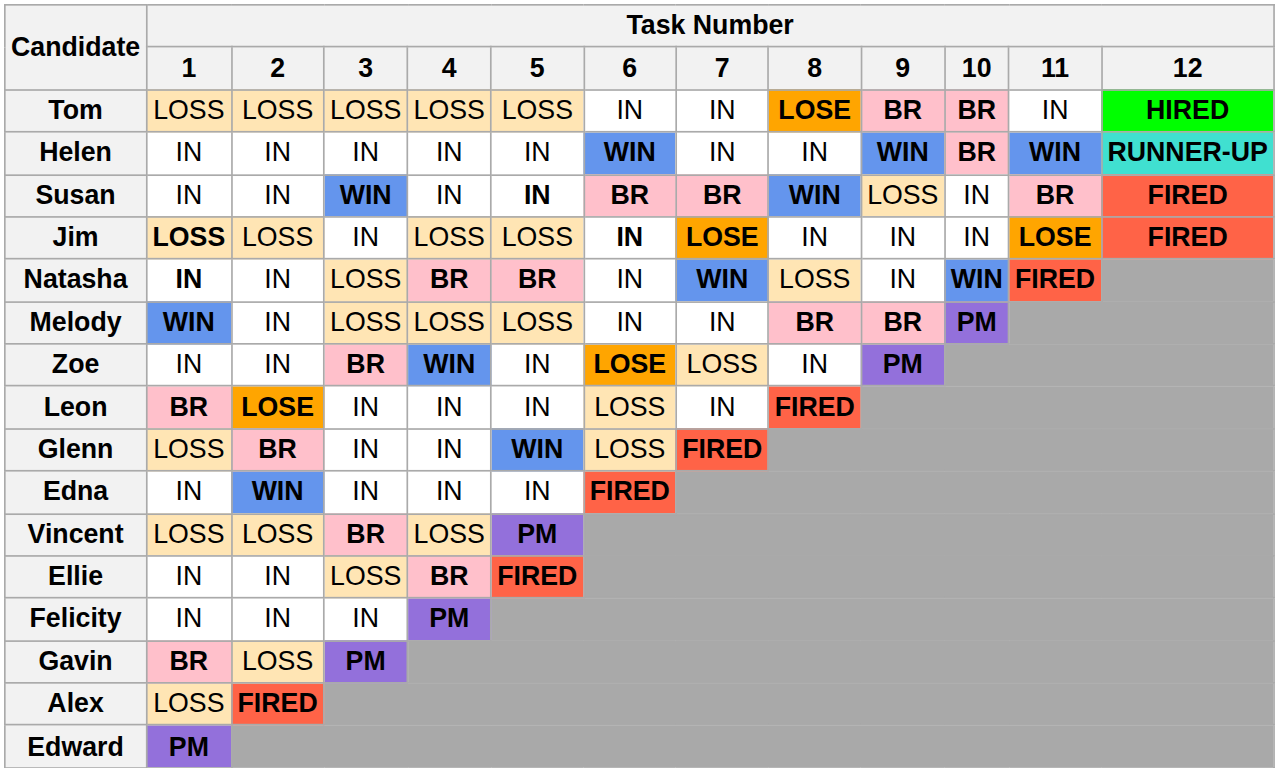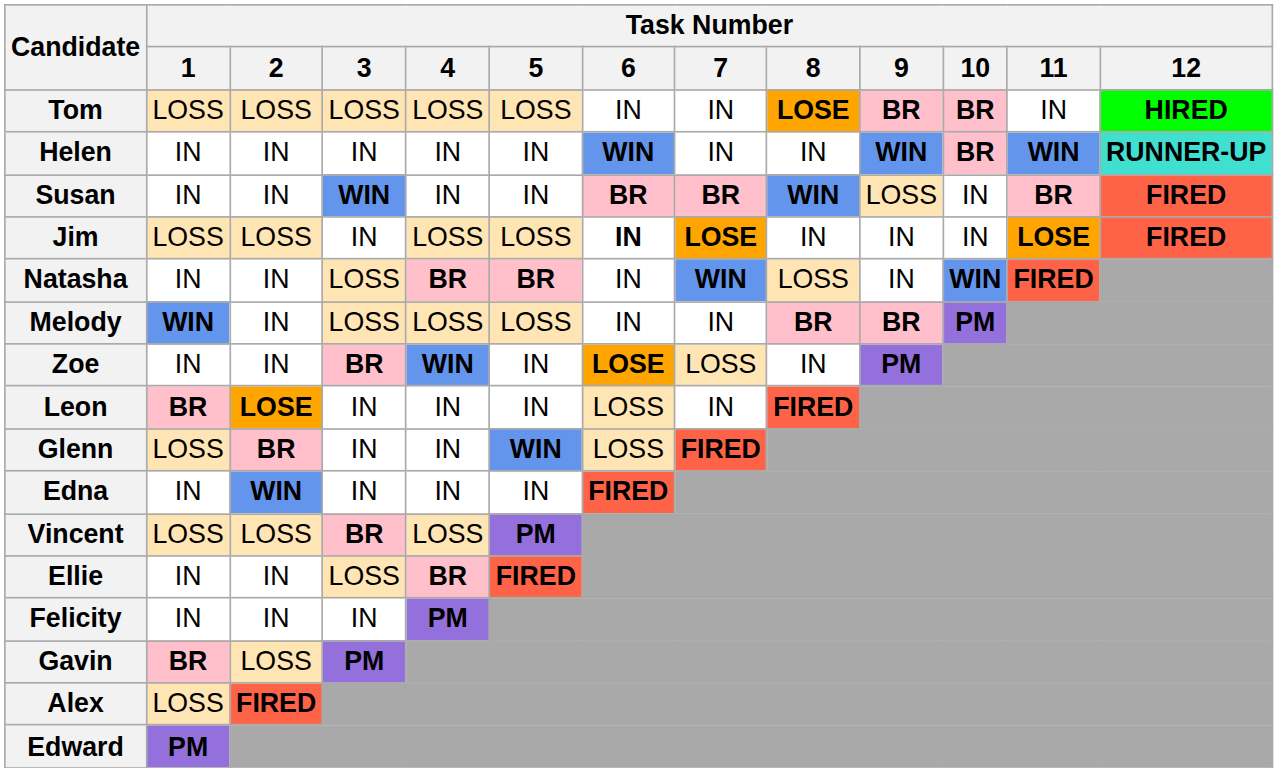Susan | Task Number / 5: bold -> normal
Jim | Task Number / 1: bold -> normal
Natasha | Task Number / 1: bold -> normal
